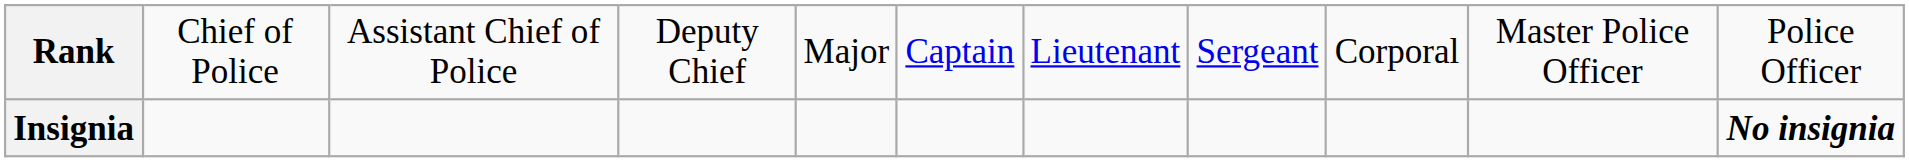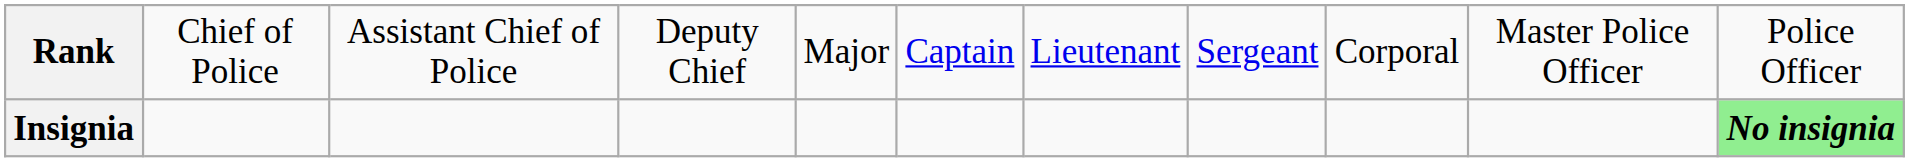Insignia | column 11: no background -> lightgreen background
